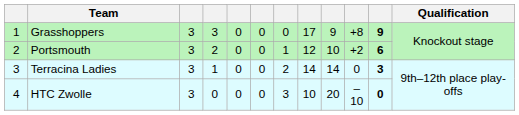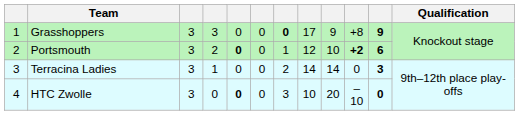Grasshoppers | column 7: normal -> bold
Portsmouth | column 5: normal -> bold
Portsmouth | column 10: normal -> bold
HTC Zwolle | column 5: normal -> bold
